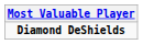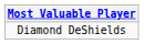row 2 | column 1: bold -> normal
